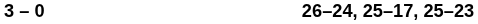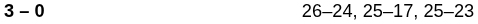row 1 | column 2: bold -> normal
